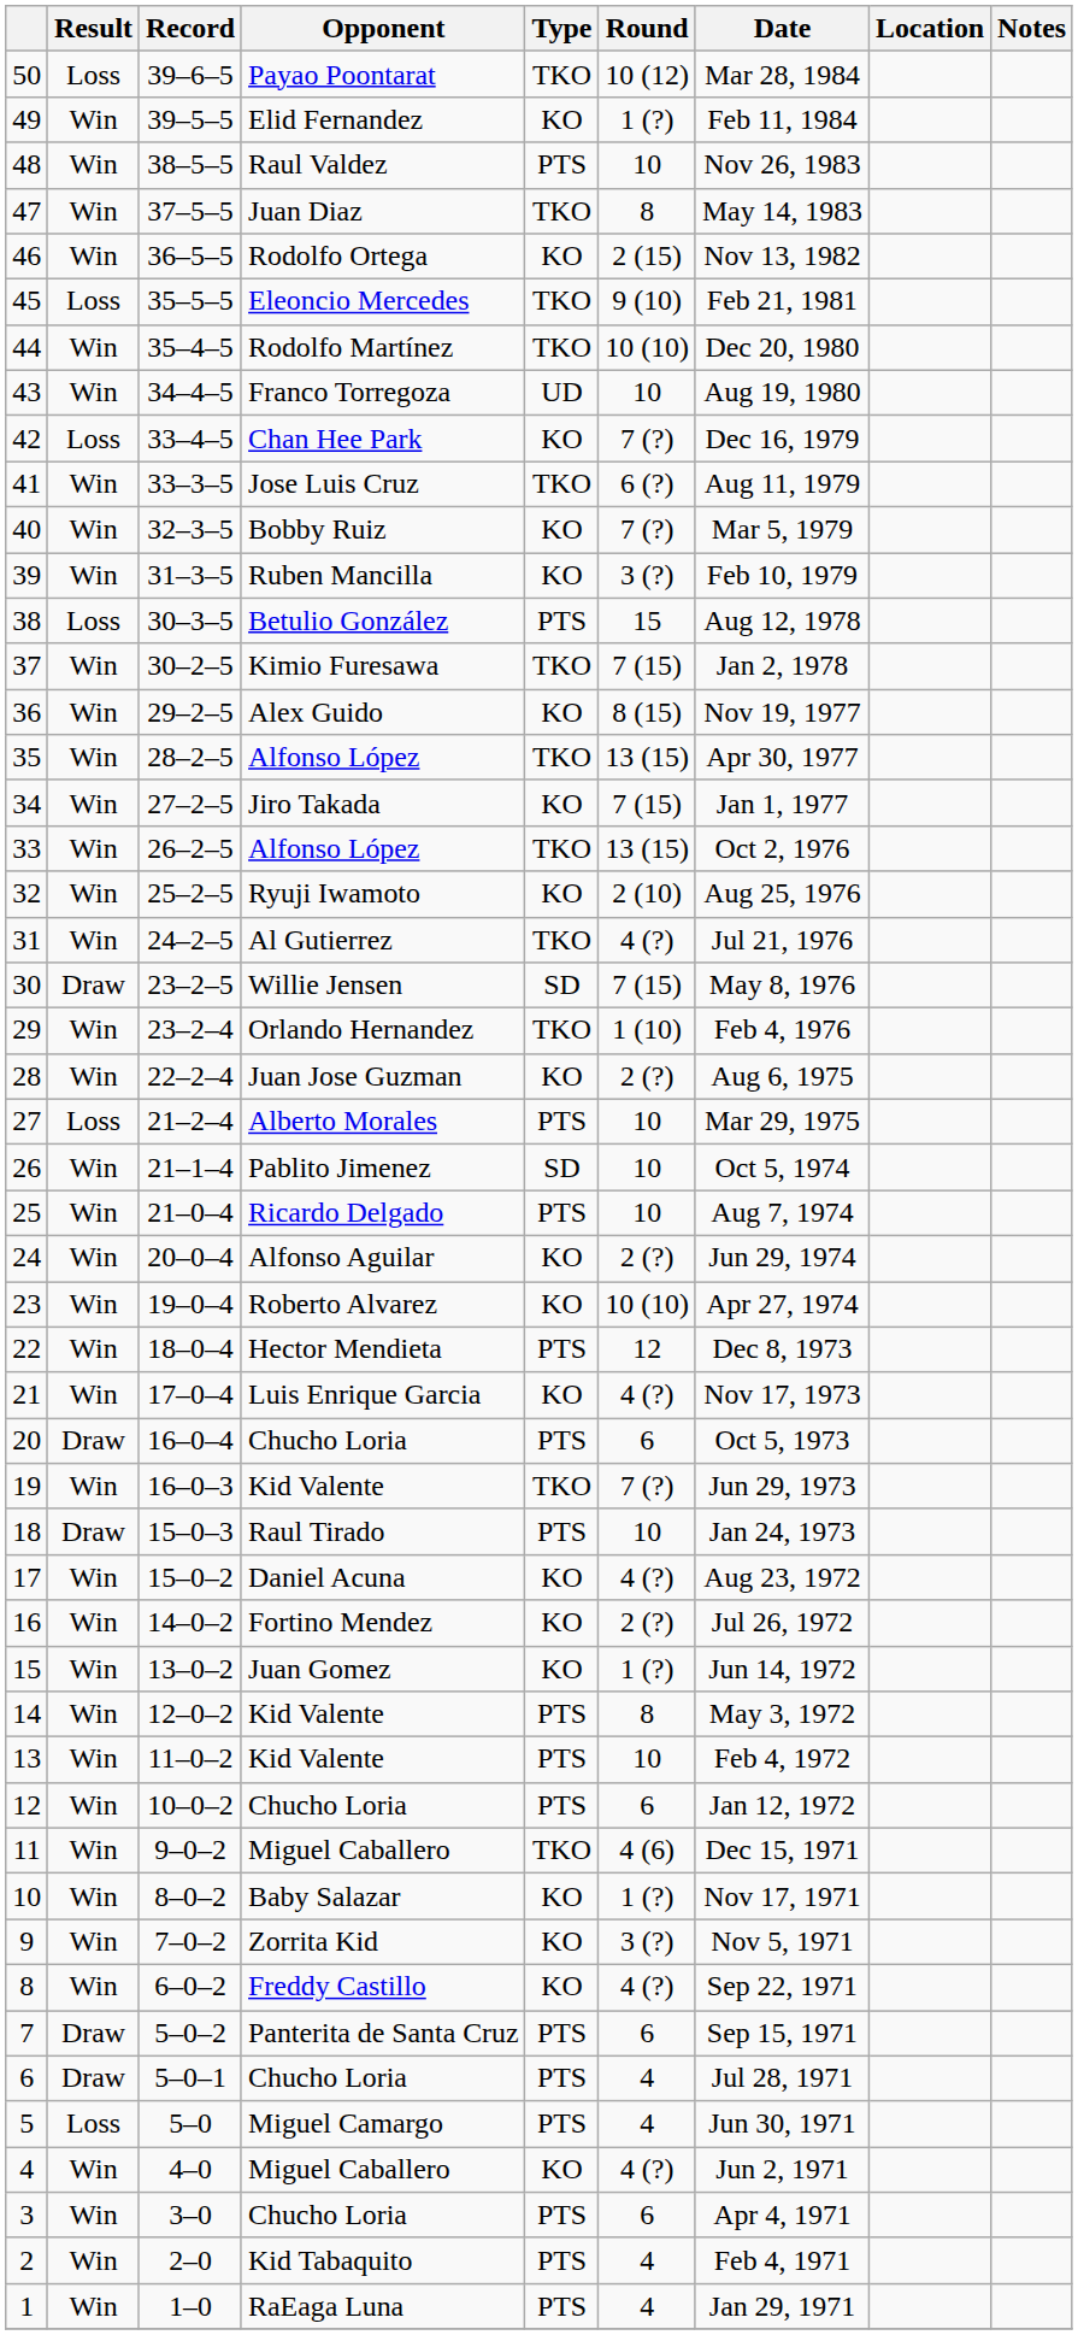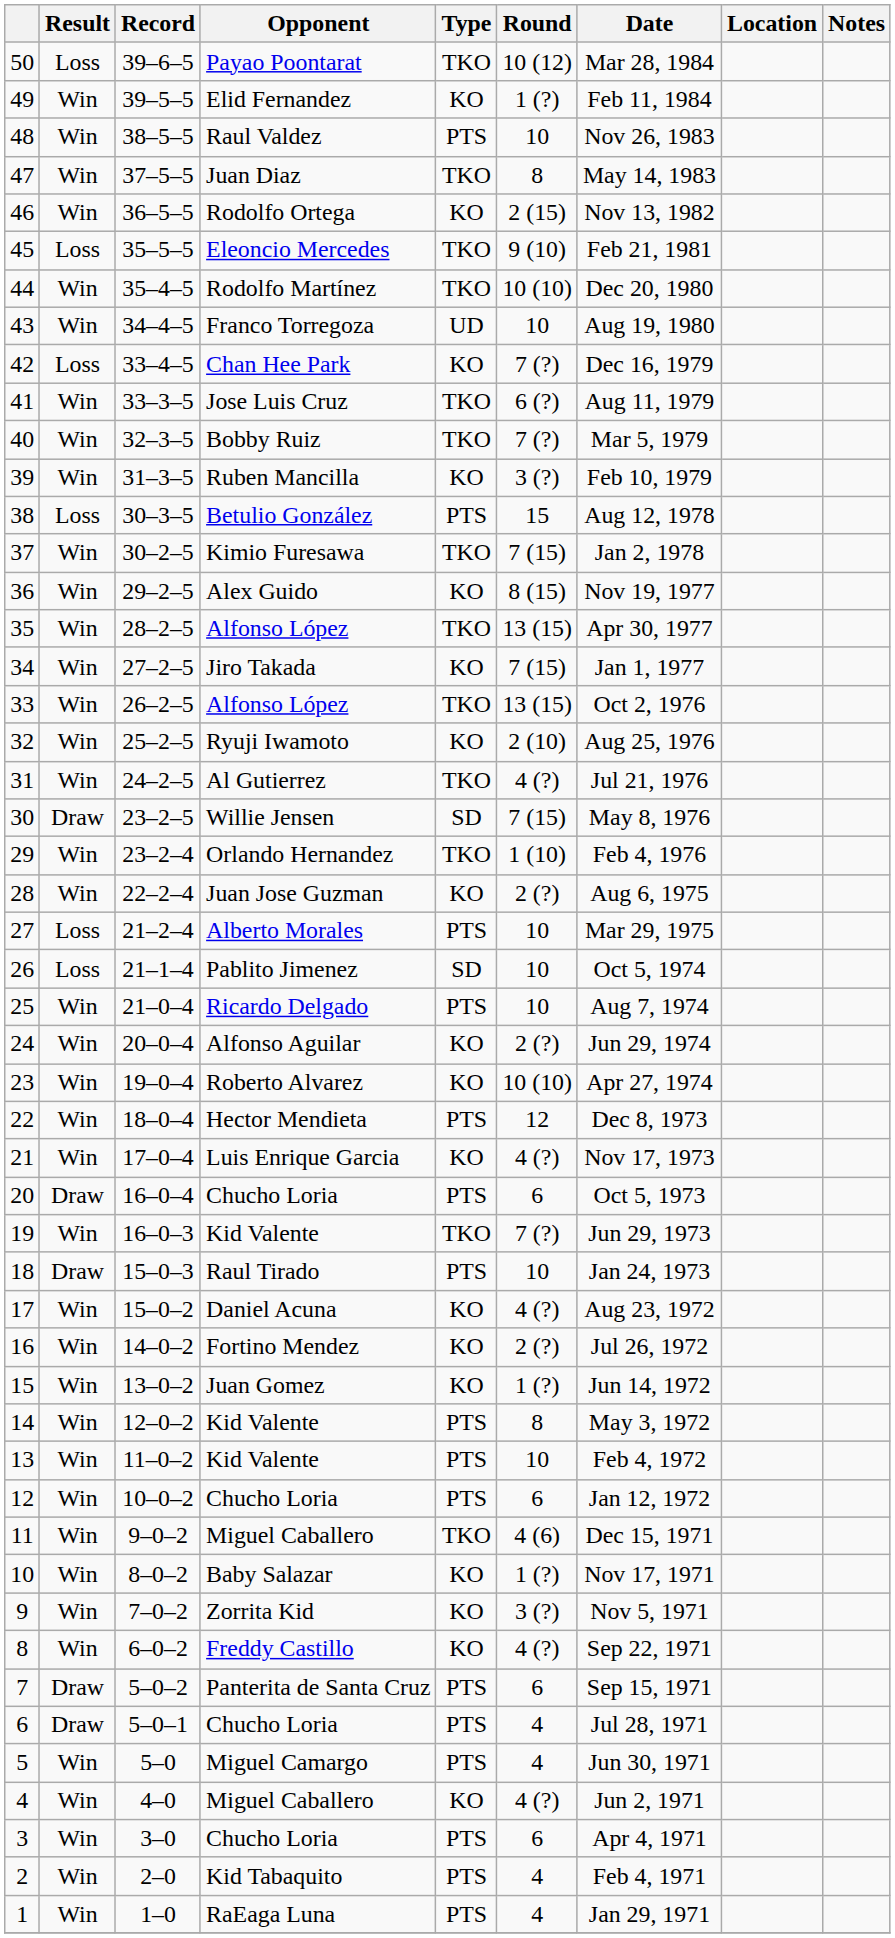40 | Type: KO -> TKO
26 | Result: Win -> Loss
5 | Result: Loss -> Win
